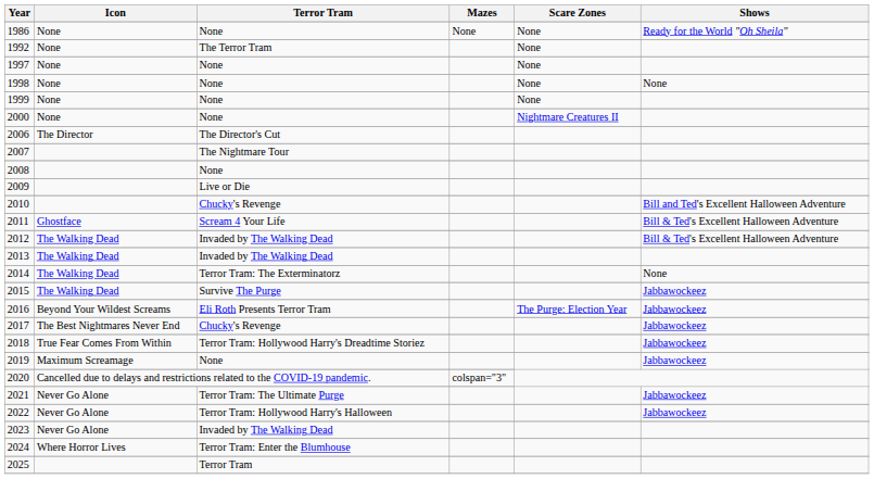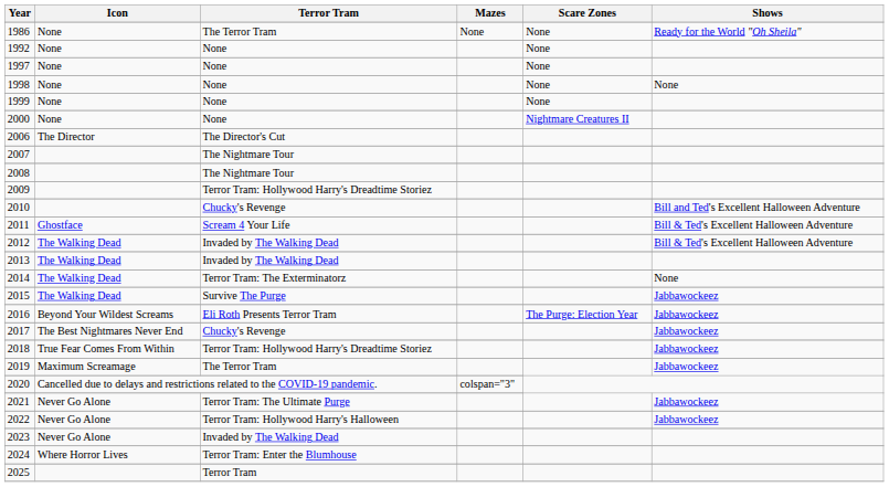1986 | Terror Tram: None -> The Terror Tram
1992 | Terror Tram: The Terror Tram -> None
2008 | Terror Tram: None -> The Nightmare Tour
2009 | Terror Tram: Live or Die -> Terror Tram: Hollywood Harry's Dreadtime Storiez
2019 | Terror Tram: None -> The Terror Tram
